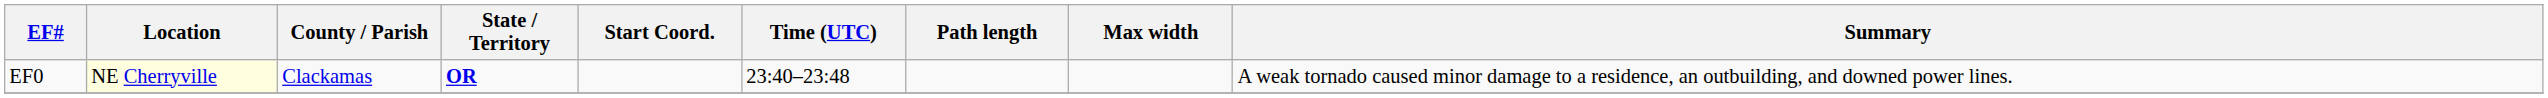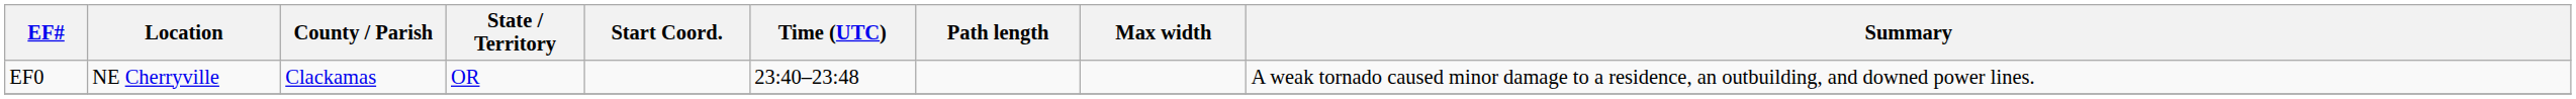EF0 | Location: lightyellow background -> no background
EF0 | State / Territory: bold -> normal
